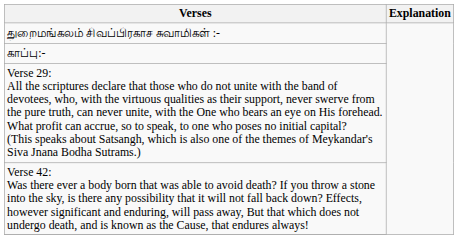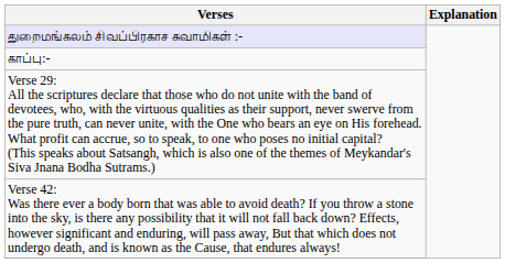துறைமங்கலம் சிவப்பிரகாச சுவாமிகள் :- | Verses: no background -> lavender background
